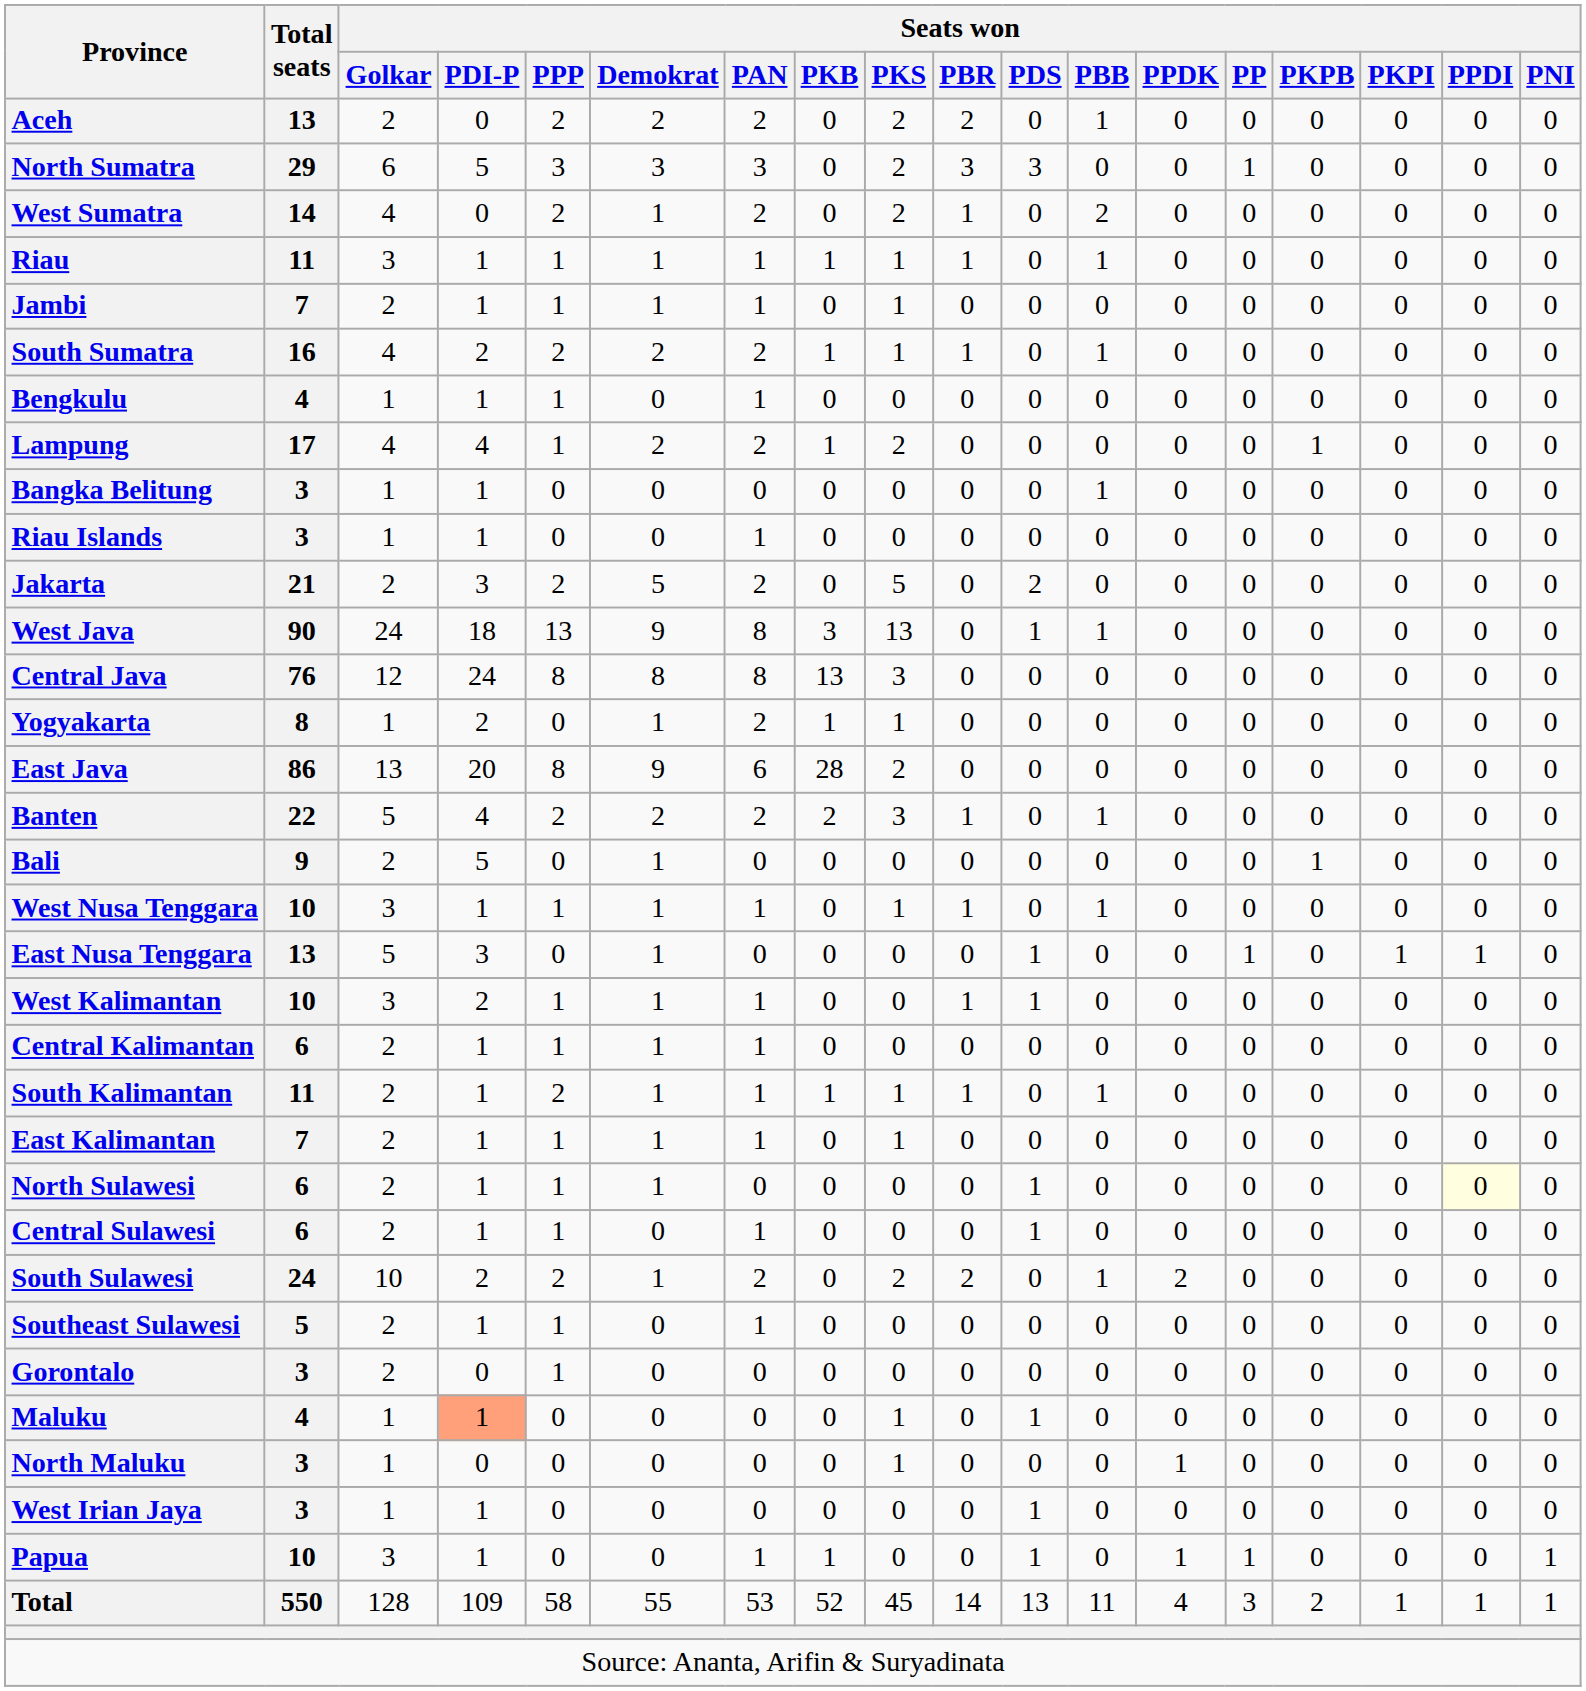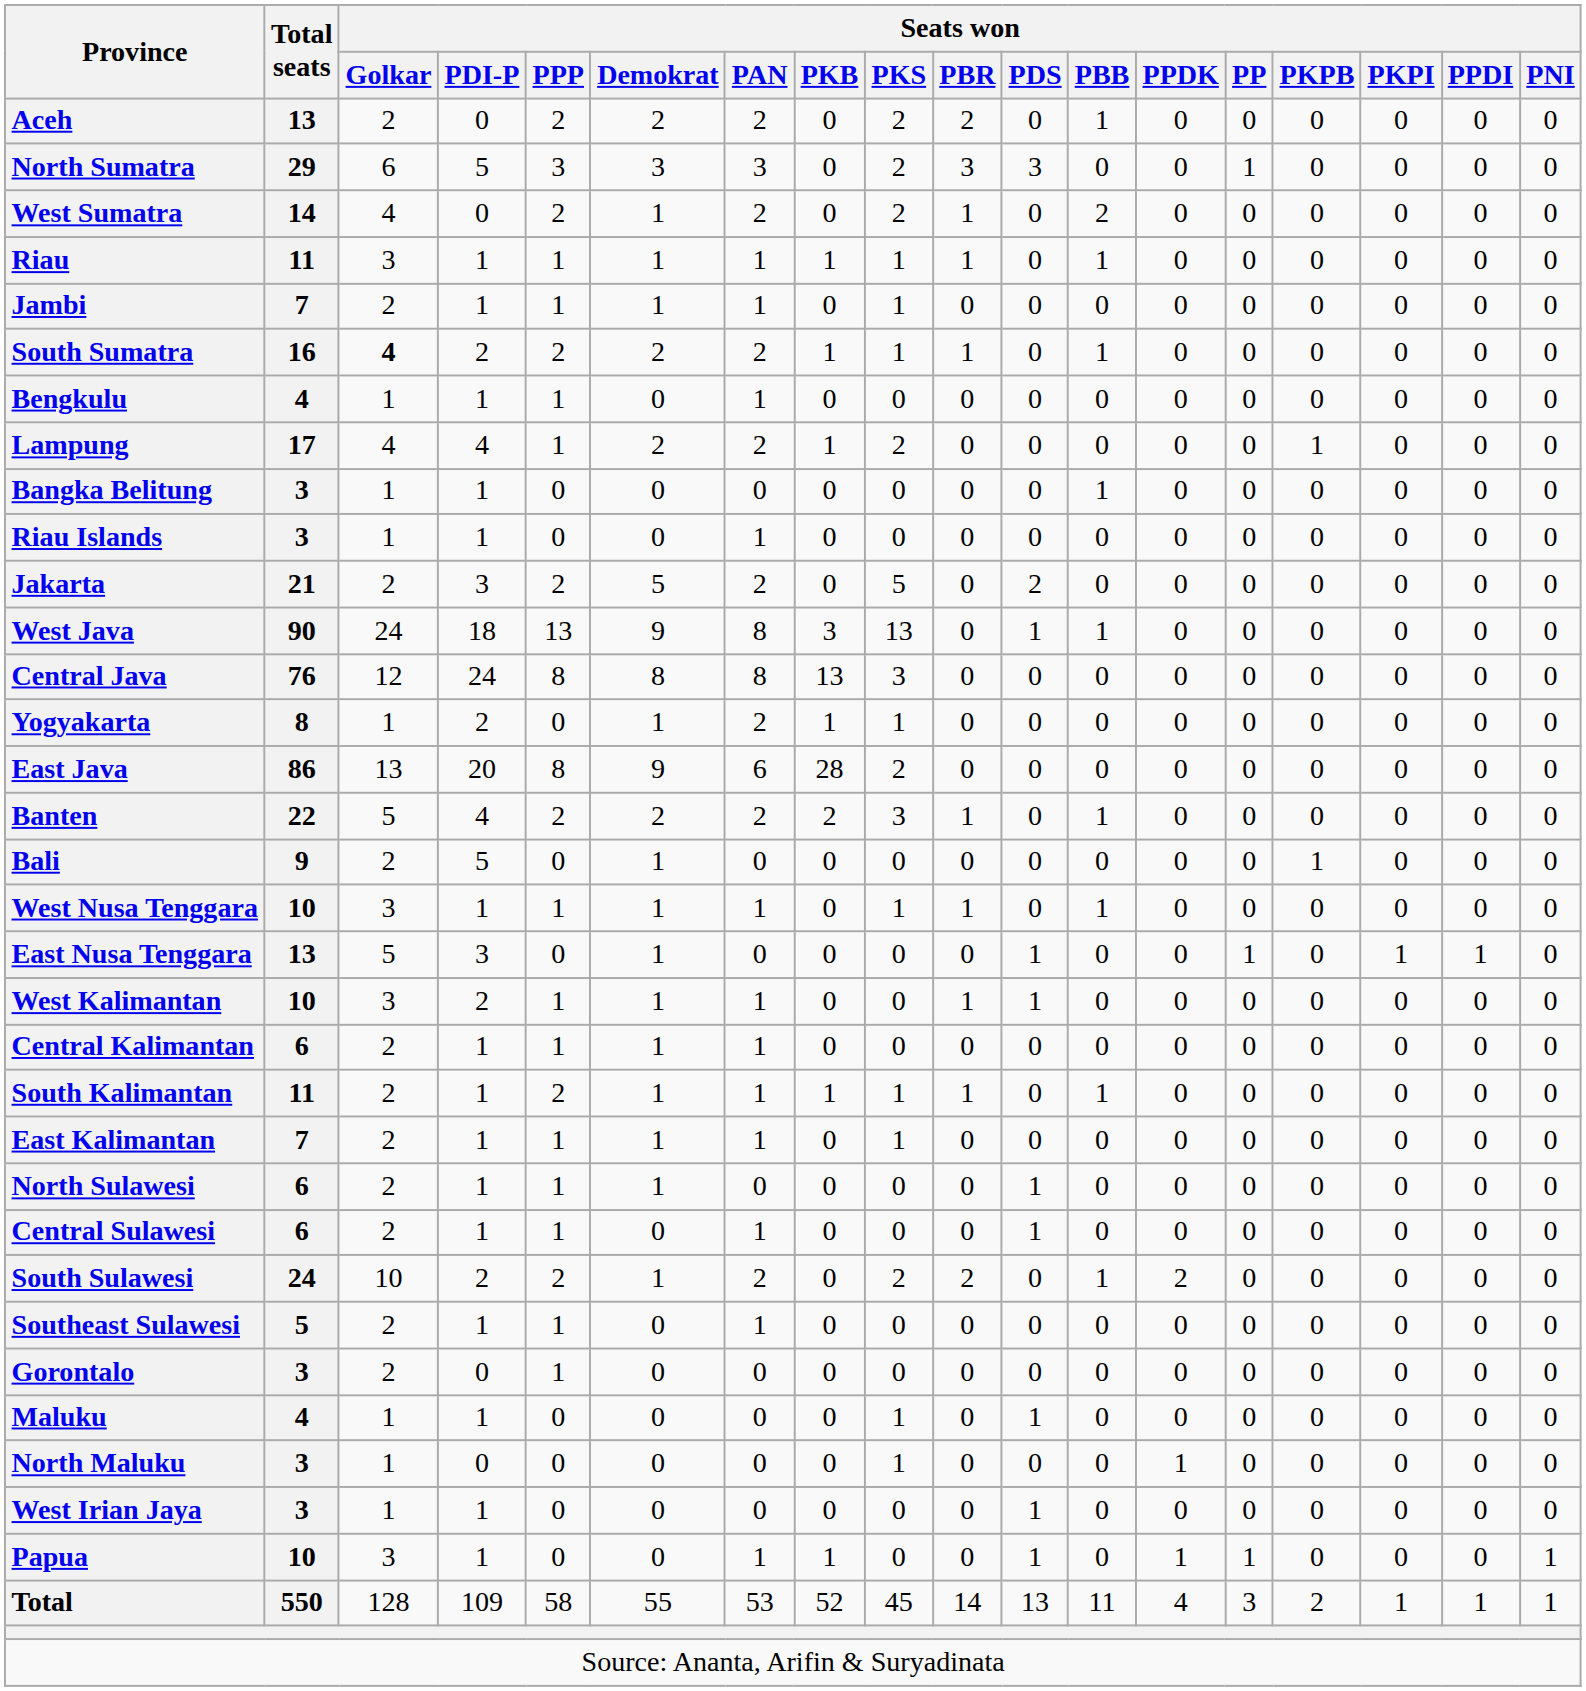South Sumatra | Seats won / Golkar: normal -> bold
North Sulawesi | Seats won / PPDI: lightyellow background -> no background
Maluku | Seats won / PDI-P: lightsalmon background -> no background
